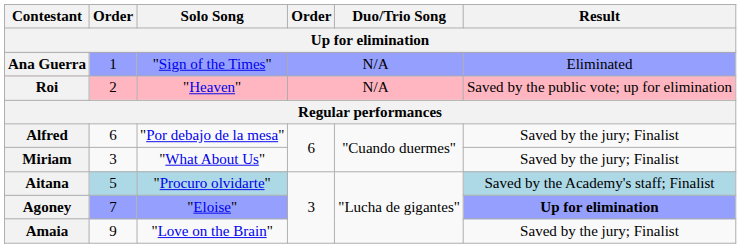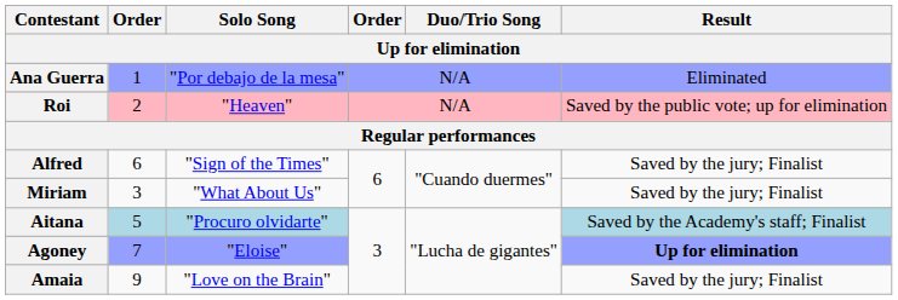Ana Guerra | Solo Song: "Sign of the Times" -> "Por debajo de la mesa"
Alfred | Solo Song: "Por debajo de la mesa" -> "Sign of the Times"
